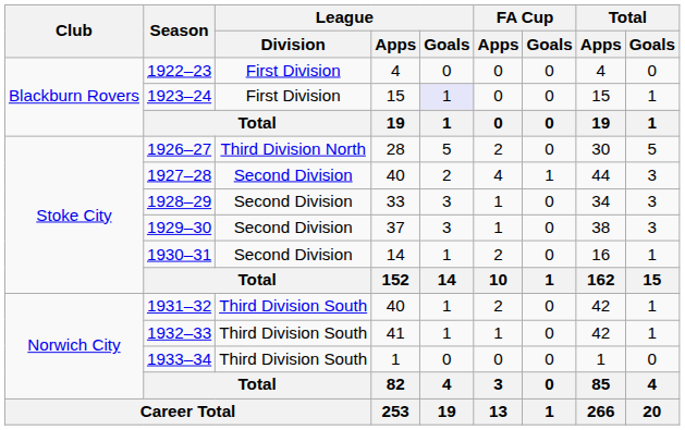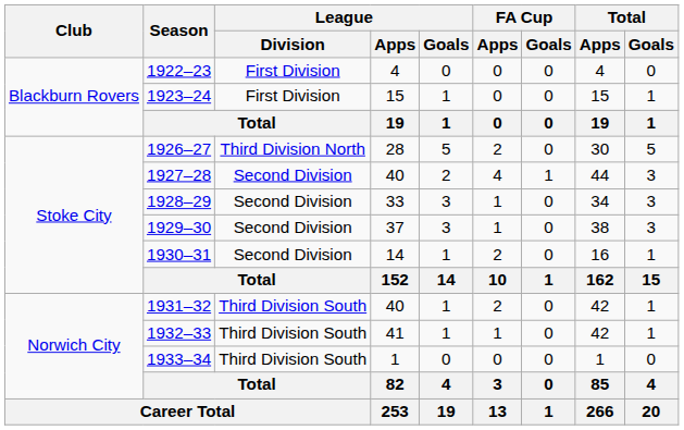1923–24 | League / Goals: lavender background -> no background
